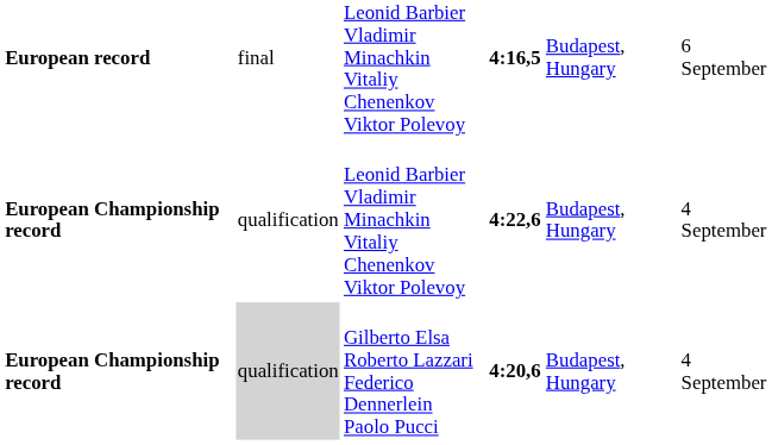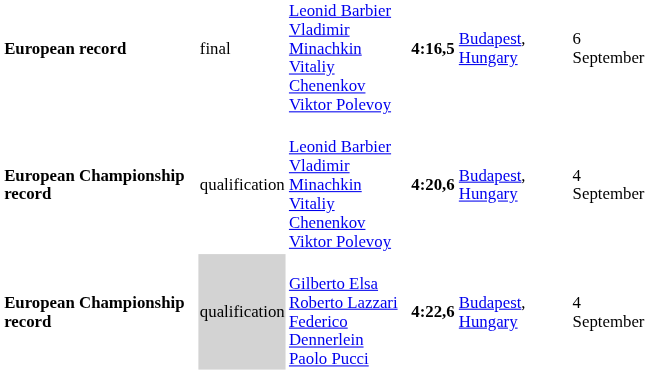row 2 | column 4: 4:22,6 -> 4:20,6
row 3 | column 4: 4:20,6 -> 4:22,6
